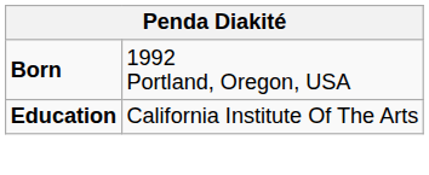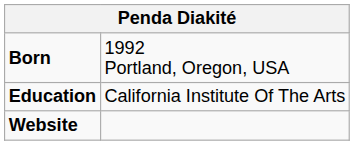+ row: Website
